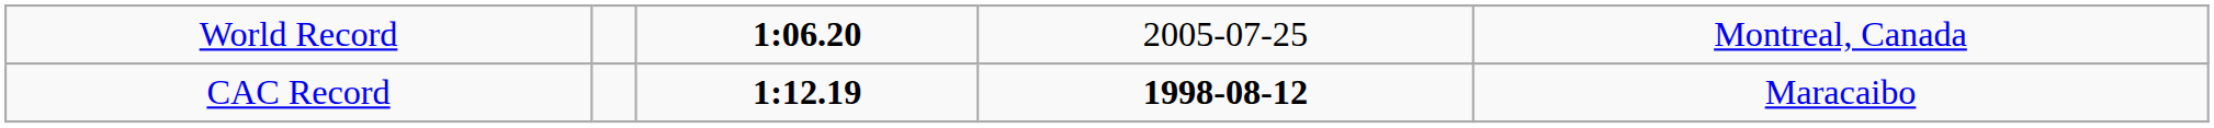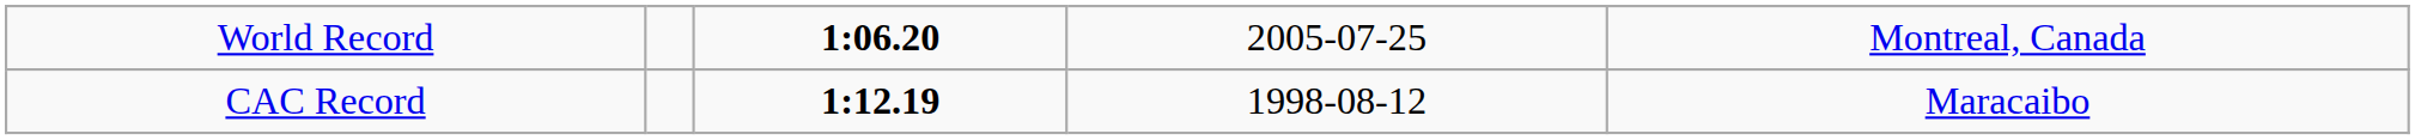CAC Record | column 4: bold -> normal
